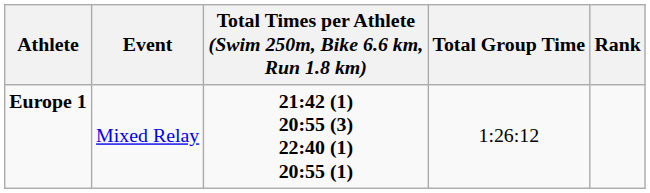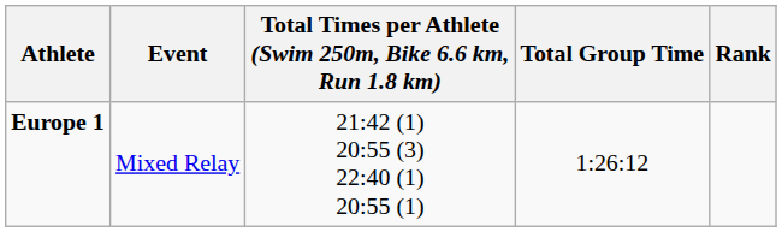Europe 1 | Total Times per Athlete (Swim 250m, Bike 6.6 km, Run 1.8 km): bold -> normal
